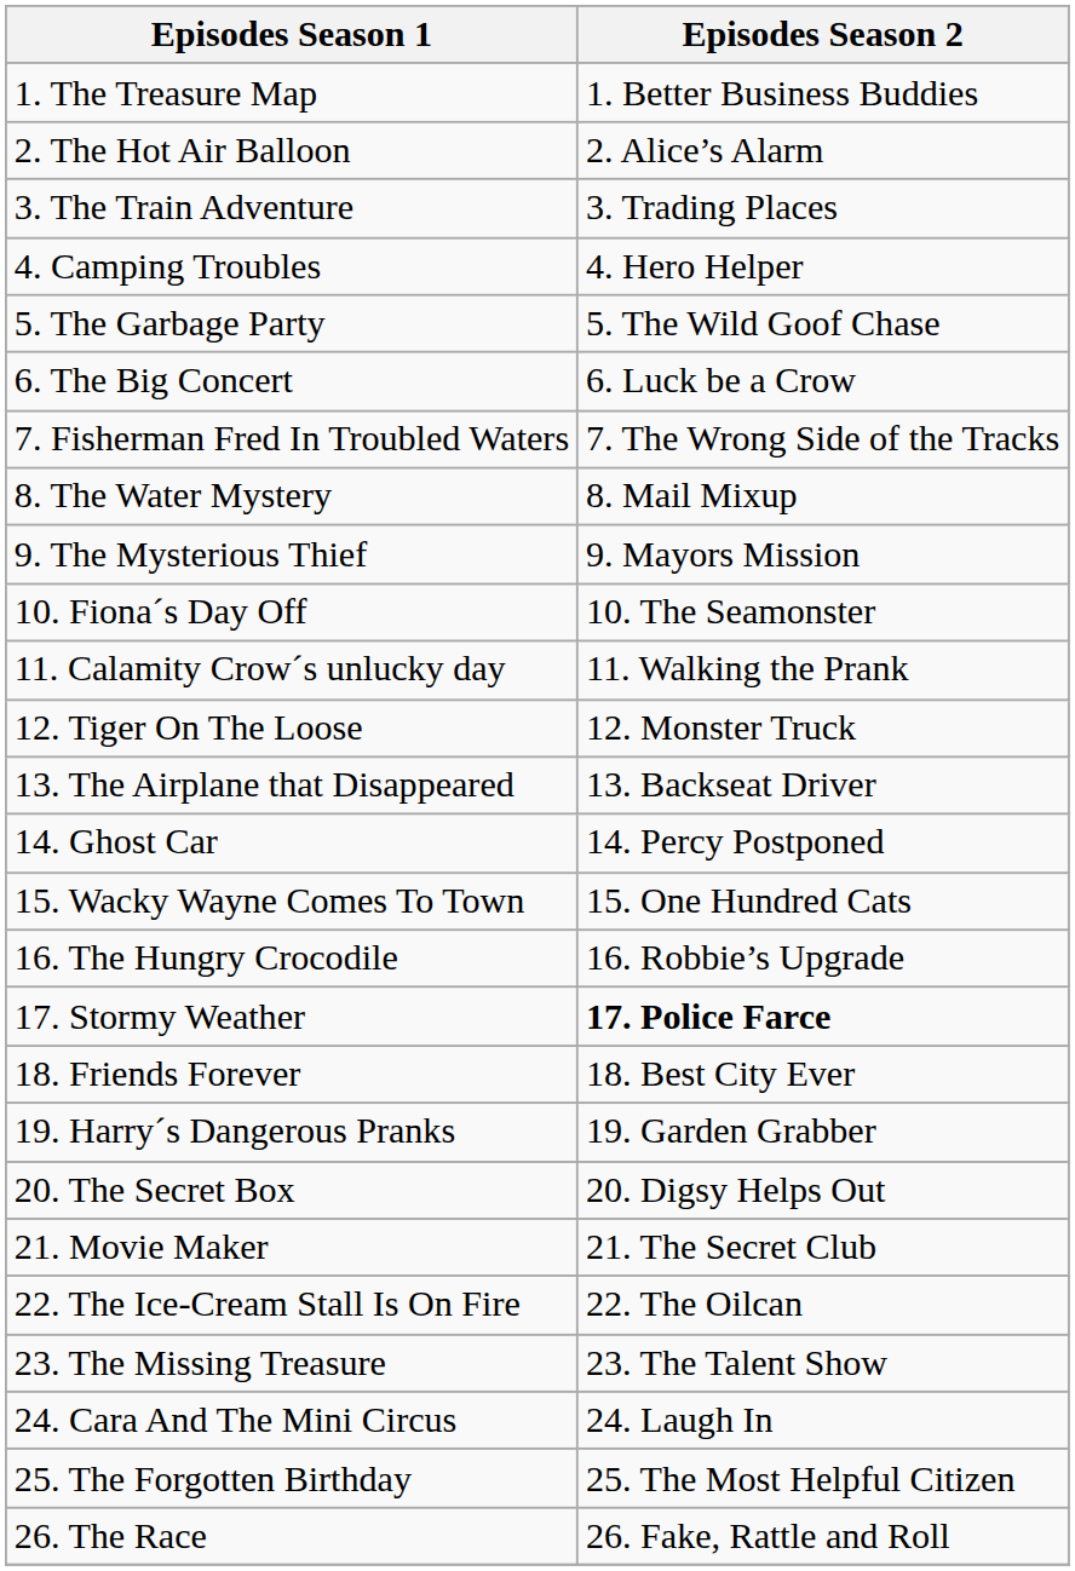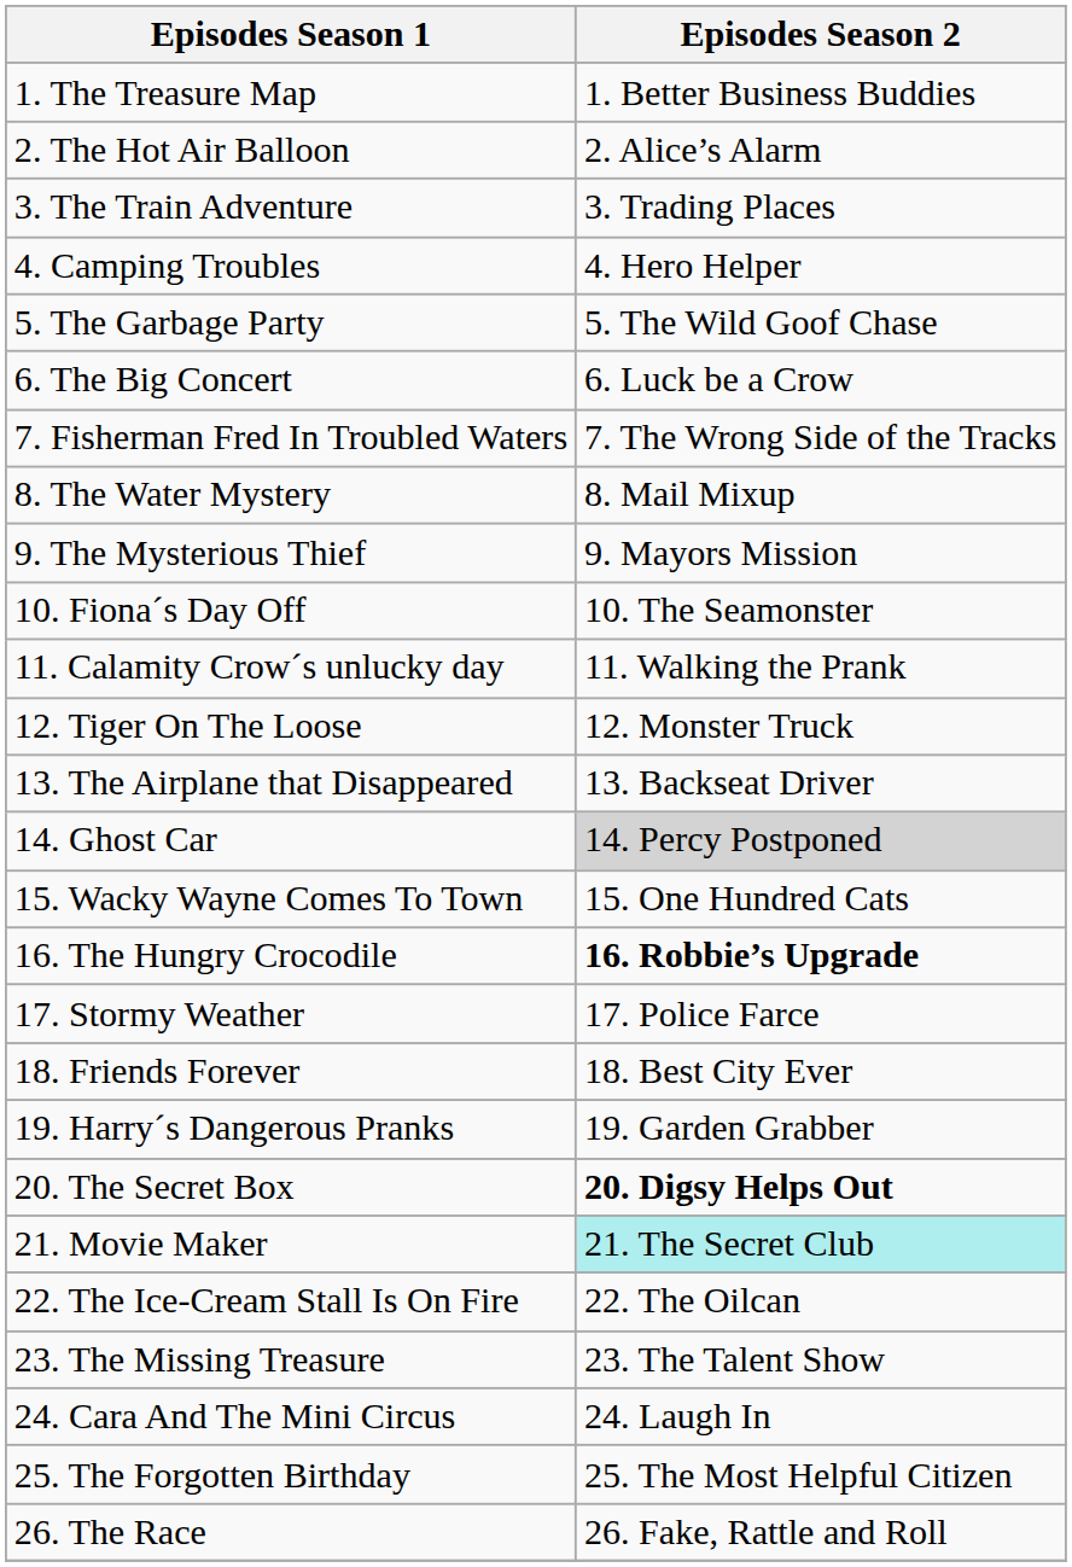14. Ghost Car | Episodes Season 2: no background -> lightgrey background
16. The Hungry Crocodile | Episodes Season 2: normal -> bold
17. Stormy Weather | Episodes Season 2: bold -> normal
20. The Secret Box | Episodes Season 2: normal -> bold
21. Movie Maker | Episodes Season 2: no background -> paleturquoise background
